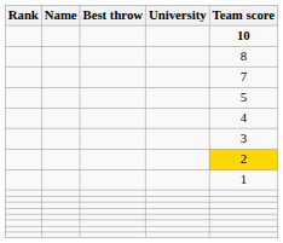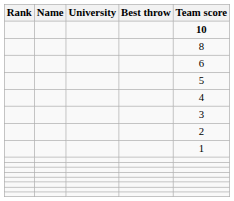columns swapped: University <-> Best throw
row 4 | Team score: 7 -> 6
row 8 | Team score: gold background -> no background
